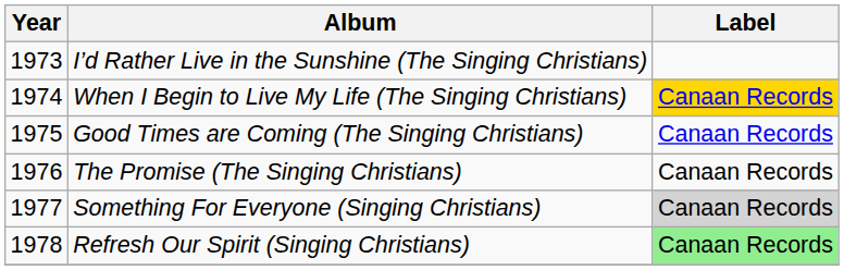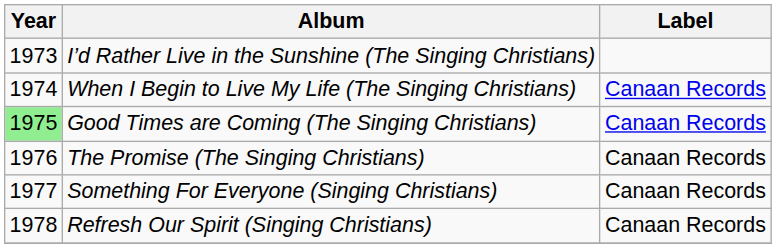When I Begin to Live My Life (The Singing Christians) | Label: gold background -> no background
Good Times are Coming (The Singing Christians) | Year: no background -> lightgreen background
Something For Everyone (Singing Christians) | Label: lightgrey background -> no background
Refresh Our Spirit (Singing Christians) | Label: lightgreen background -> no background
